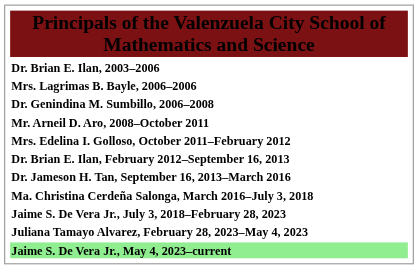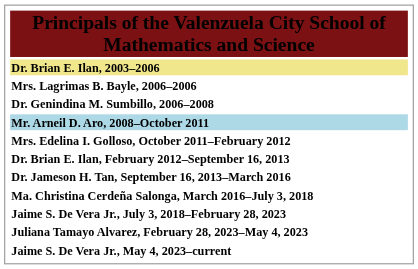row 2 | column 1: no background -> khaki background
row 5 | column 1: no background -> lightblue background
row 12 | column 1: lightgreen background -> no background
